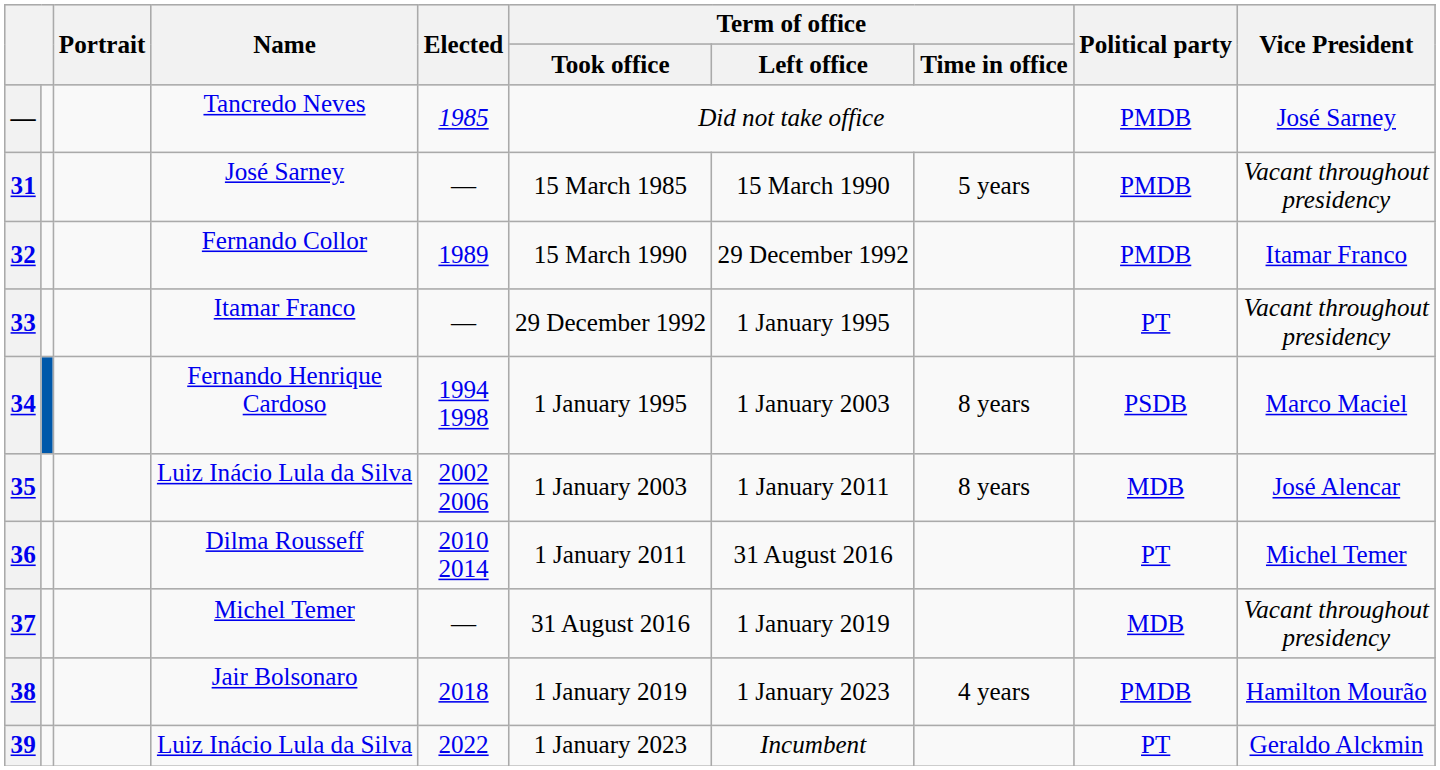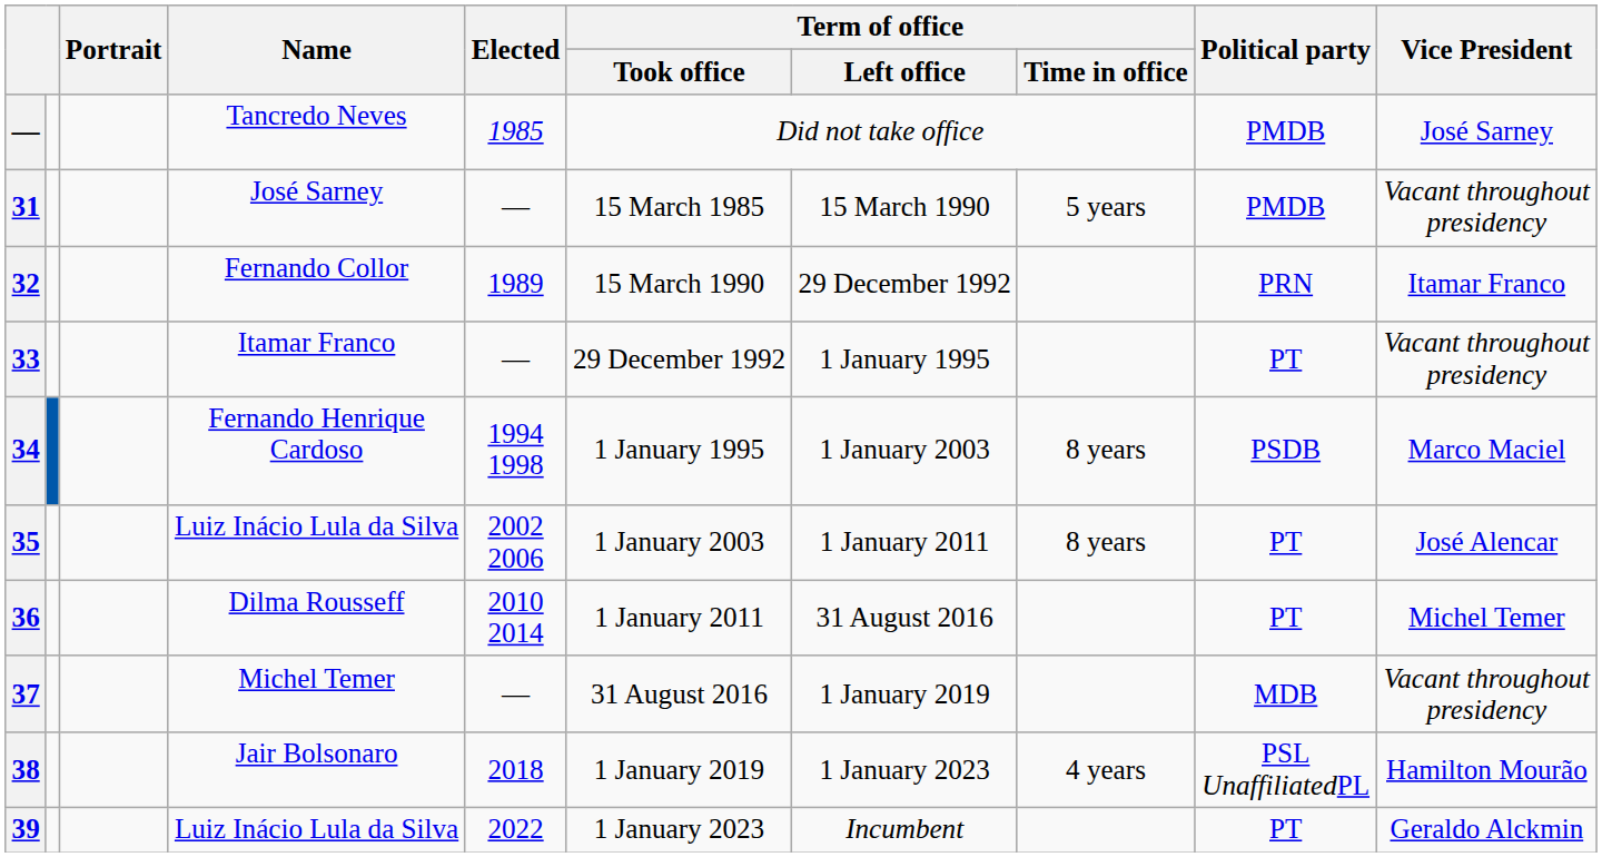32 | Political party: PMDB -> PRN
35 | Political party: MDB -> PT
38 | Political party: PMDB -> PSL UnaffiliatedPL
